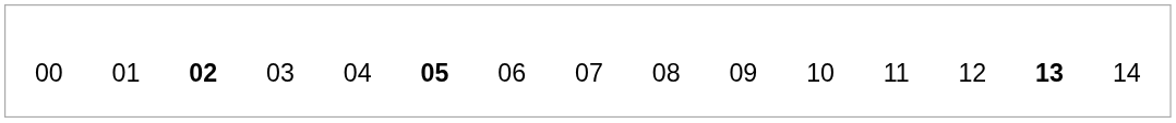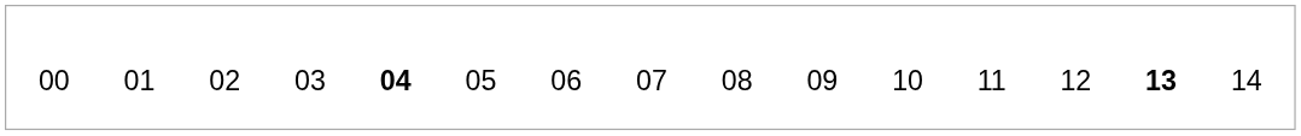00 | column 3: bold -> normal
00 | column 5: normal -> bold
00 | column 6: bold -> normal
